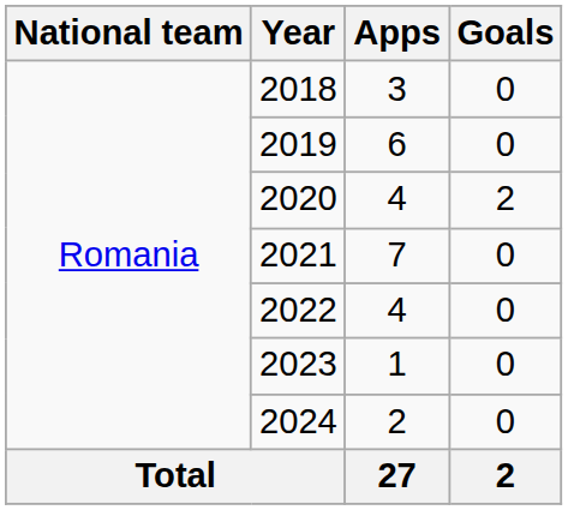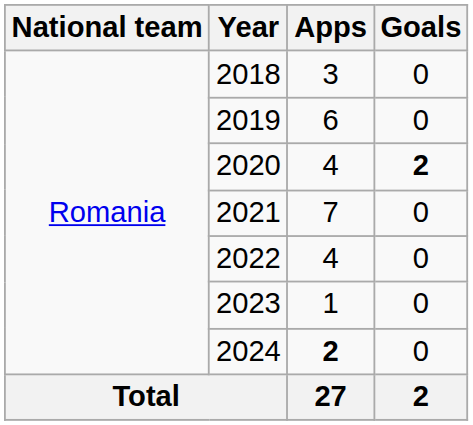2020 | Goals: normal -> bold
2024 | Apps: normal -> bold
